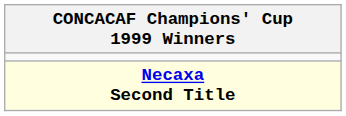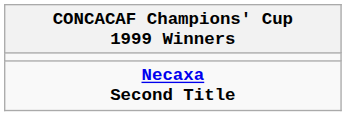row 3 | column 1: lightyellow background -> no background
